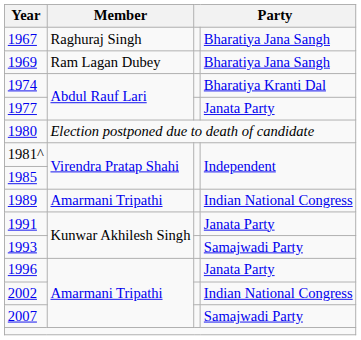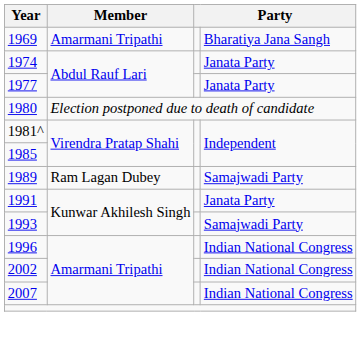- row: 1967 | Raghuraj Singh | Bharatiya Jana Sangh
1969 | Member: Ram Lagan Dubey -> Amarmani Tripathi
1974 | column 4: Bharatiya Kranti Dal -> Janata Party
1989 | Member: Amarmani Tripathi -> Ram Lagan Dubey
1989 | column 4: Indian National Congress -> Samajwadi Party
1996 | column 4: Janata Party -> Indian National Congress
2007 | column 4: Samajwadi Party -> Indian National Congress
